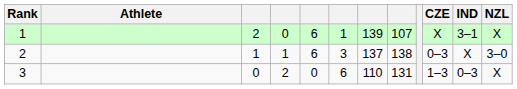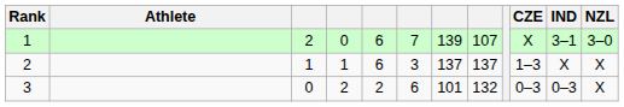row 2 | column 6: 1 -> 7
row 2 | NZL: X -> 3–0
row 3 | column 8: 138 -> 137
row 3 | CZE: 0–3 -> 1–3
row 3 | NZL: 3–0 -> X
row 4 | column 5: 0 -> 2
row 4 | column 7: 110 -> 101
row 4 | column 8: 131 -> 132
row 4 | CZE: 1–3 -> 0–3
